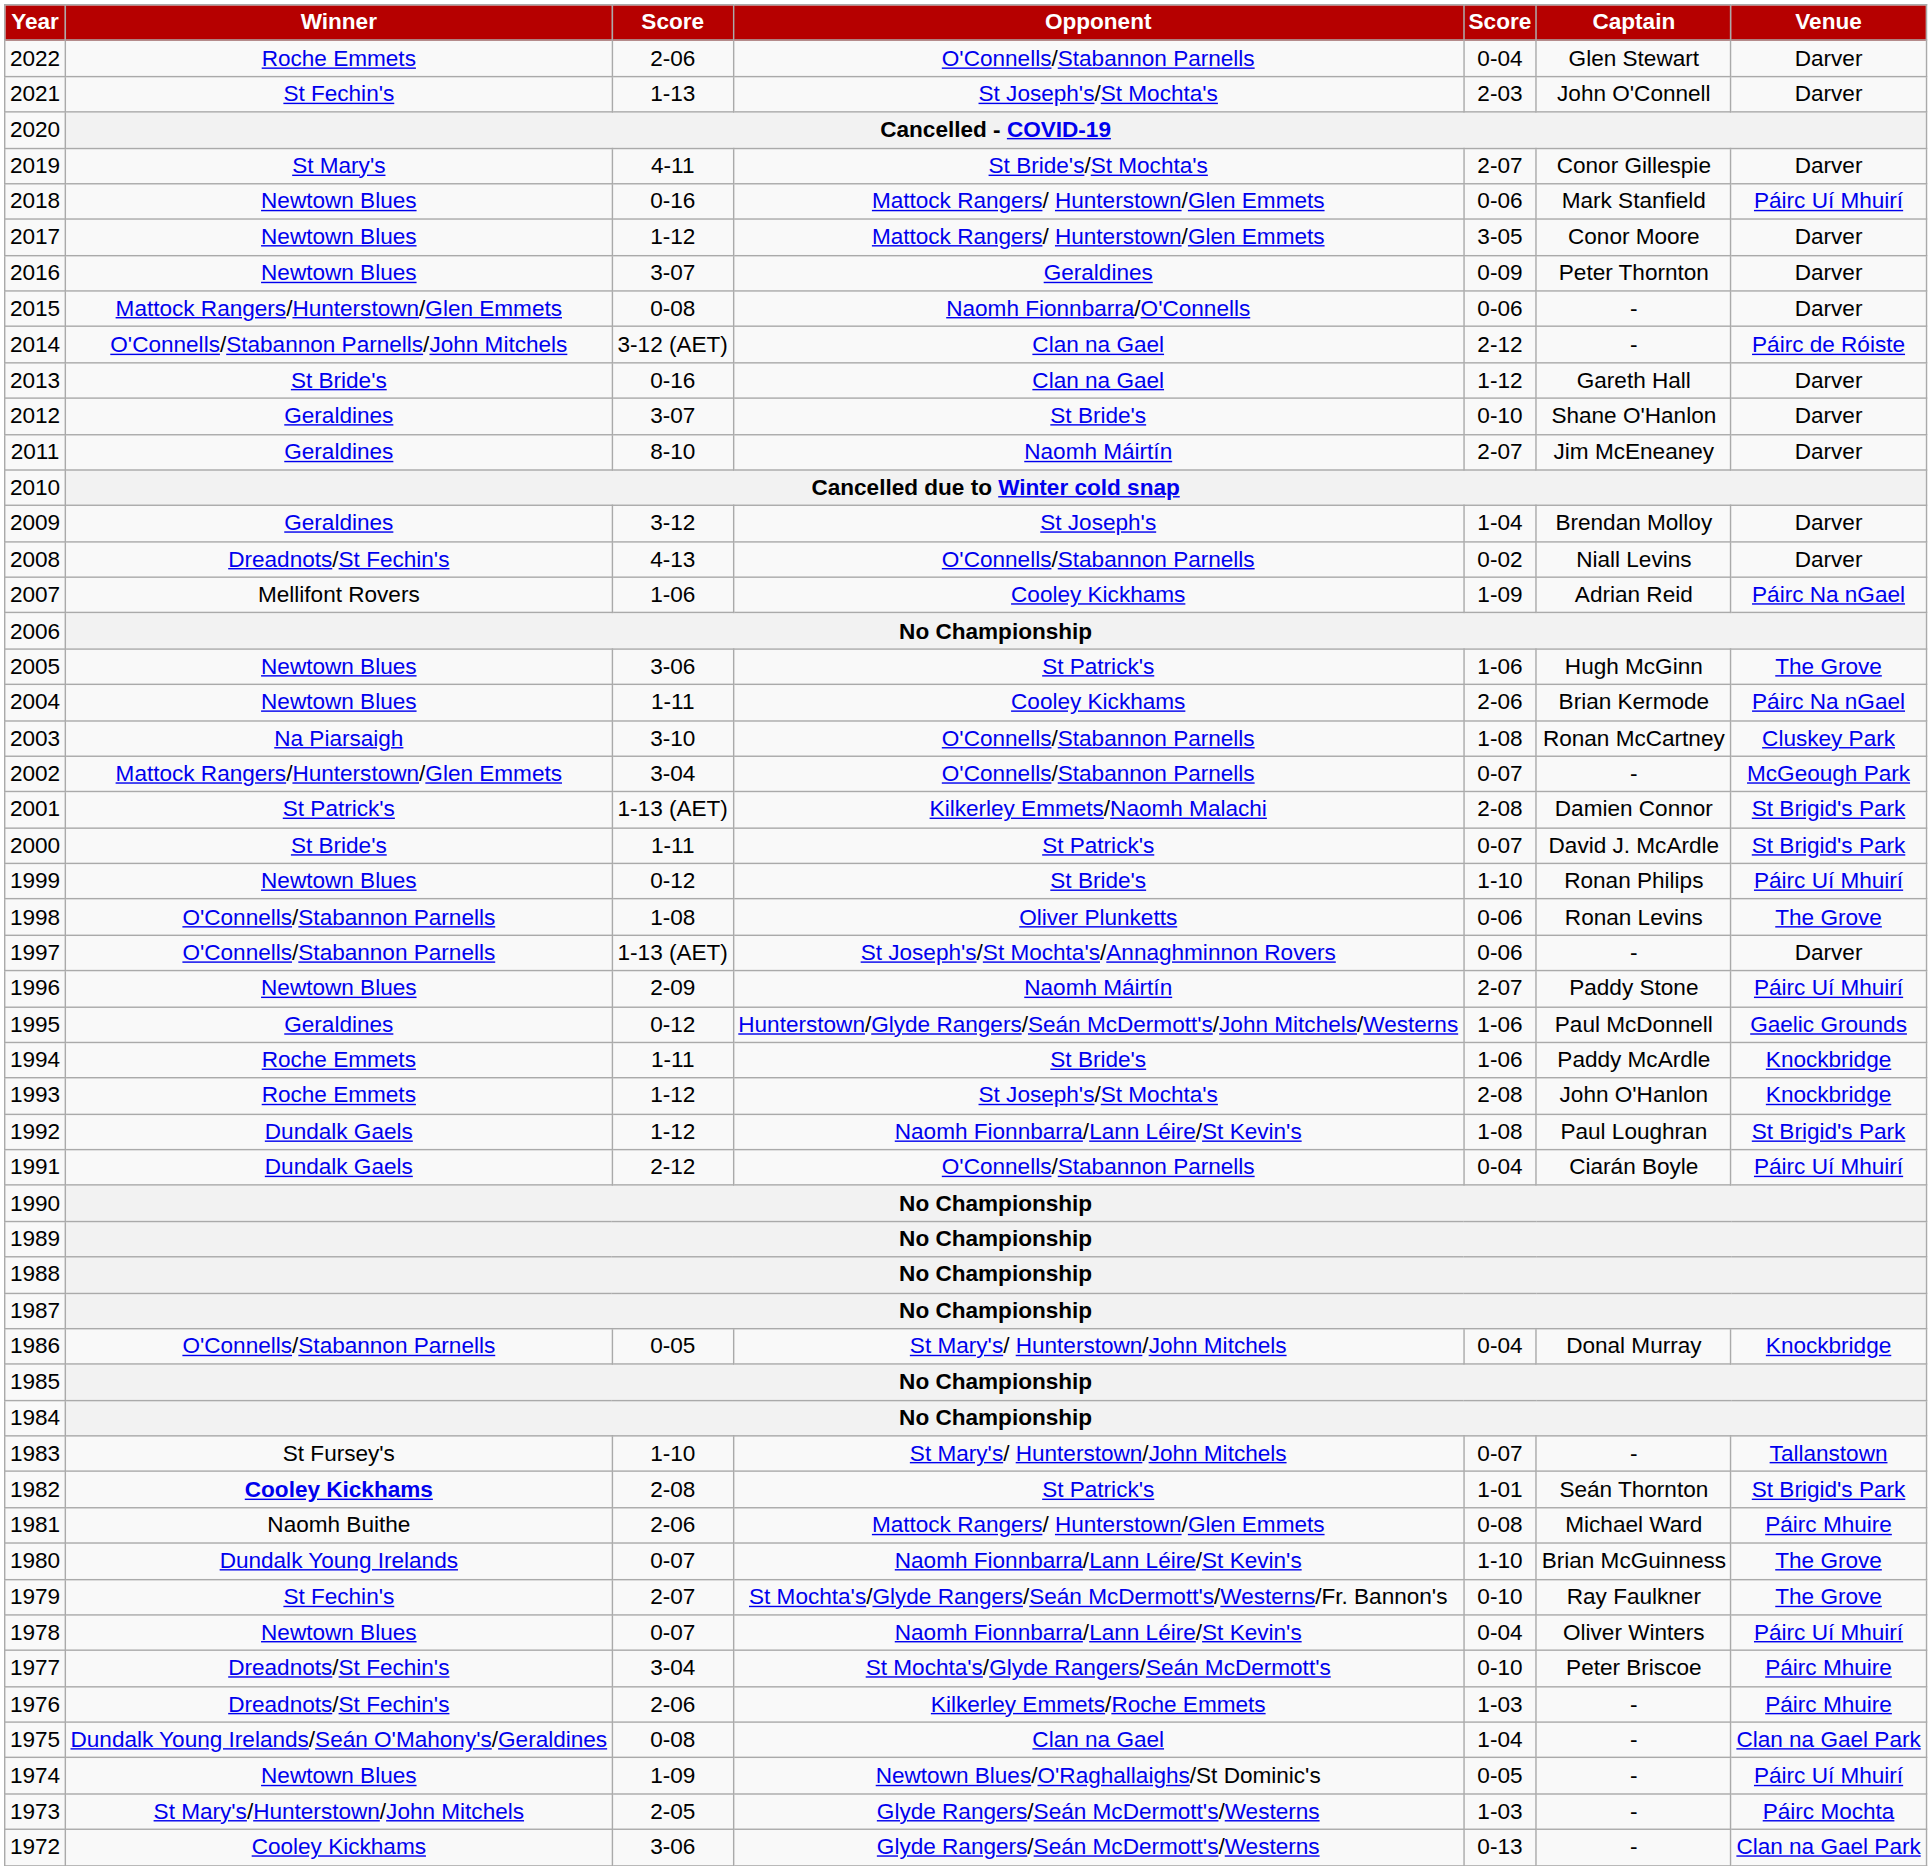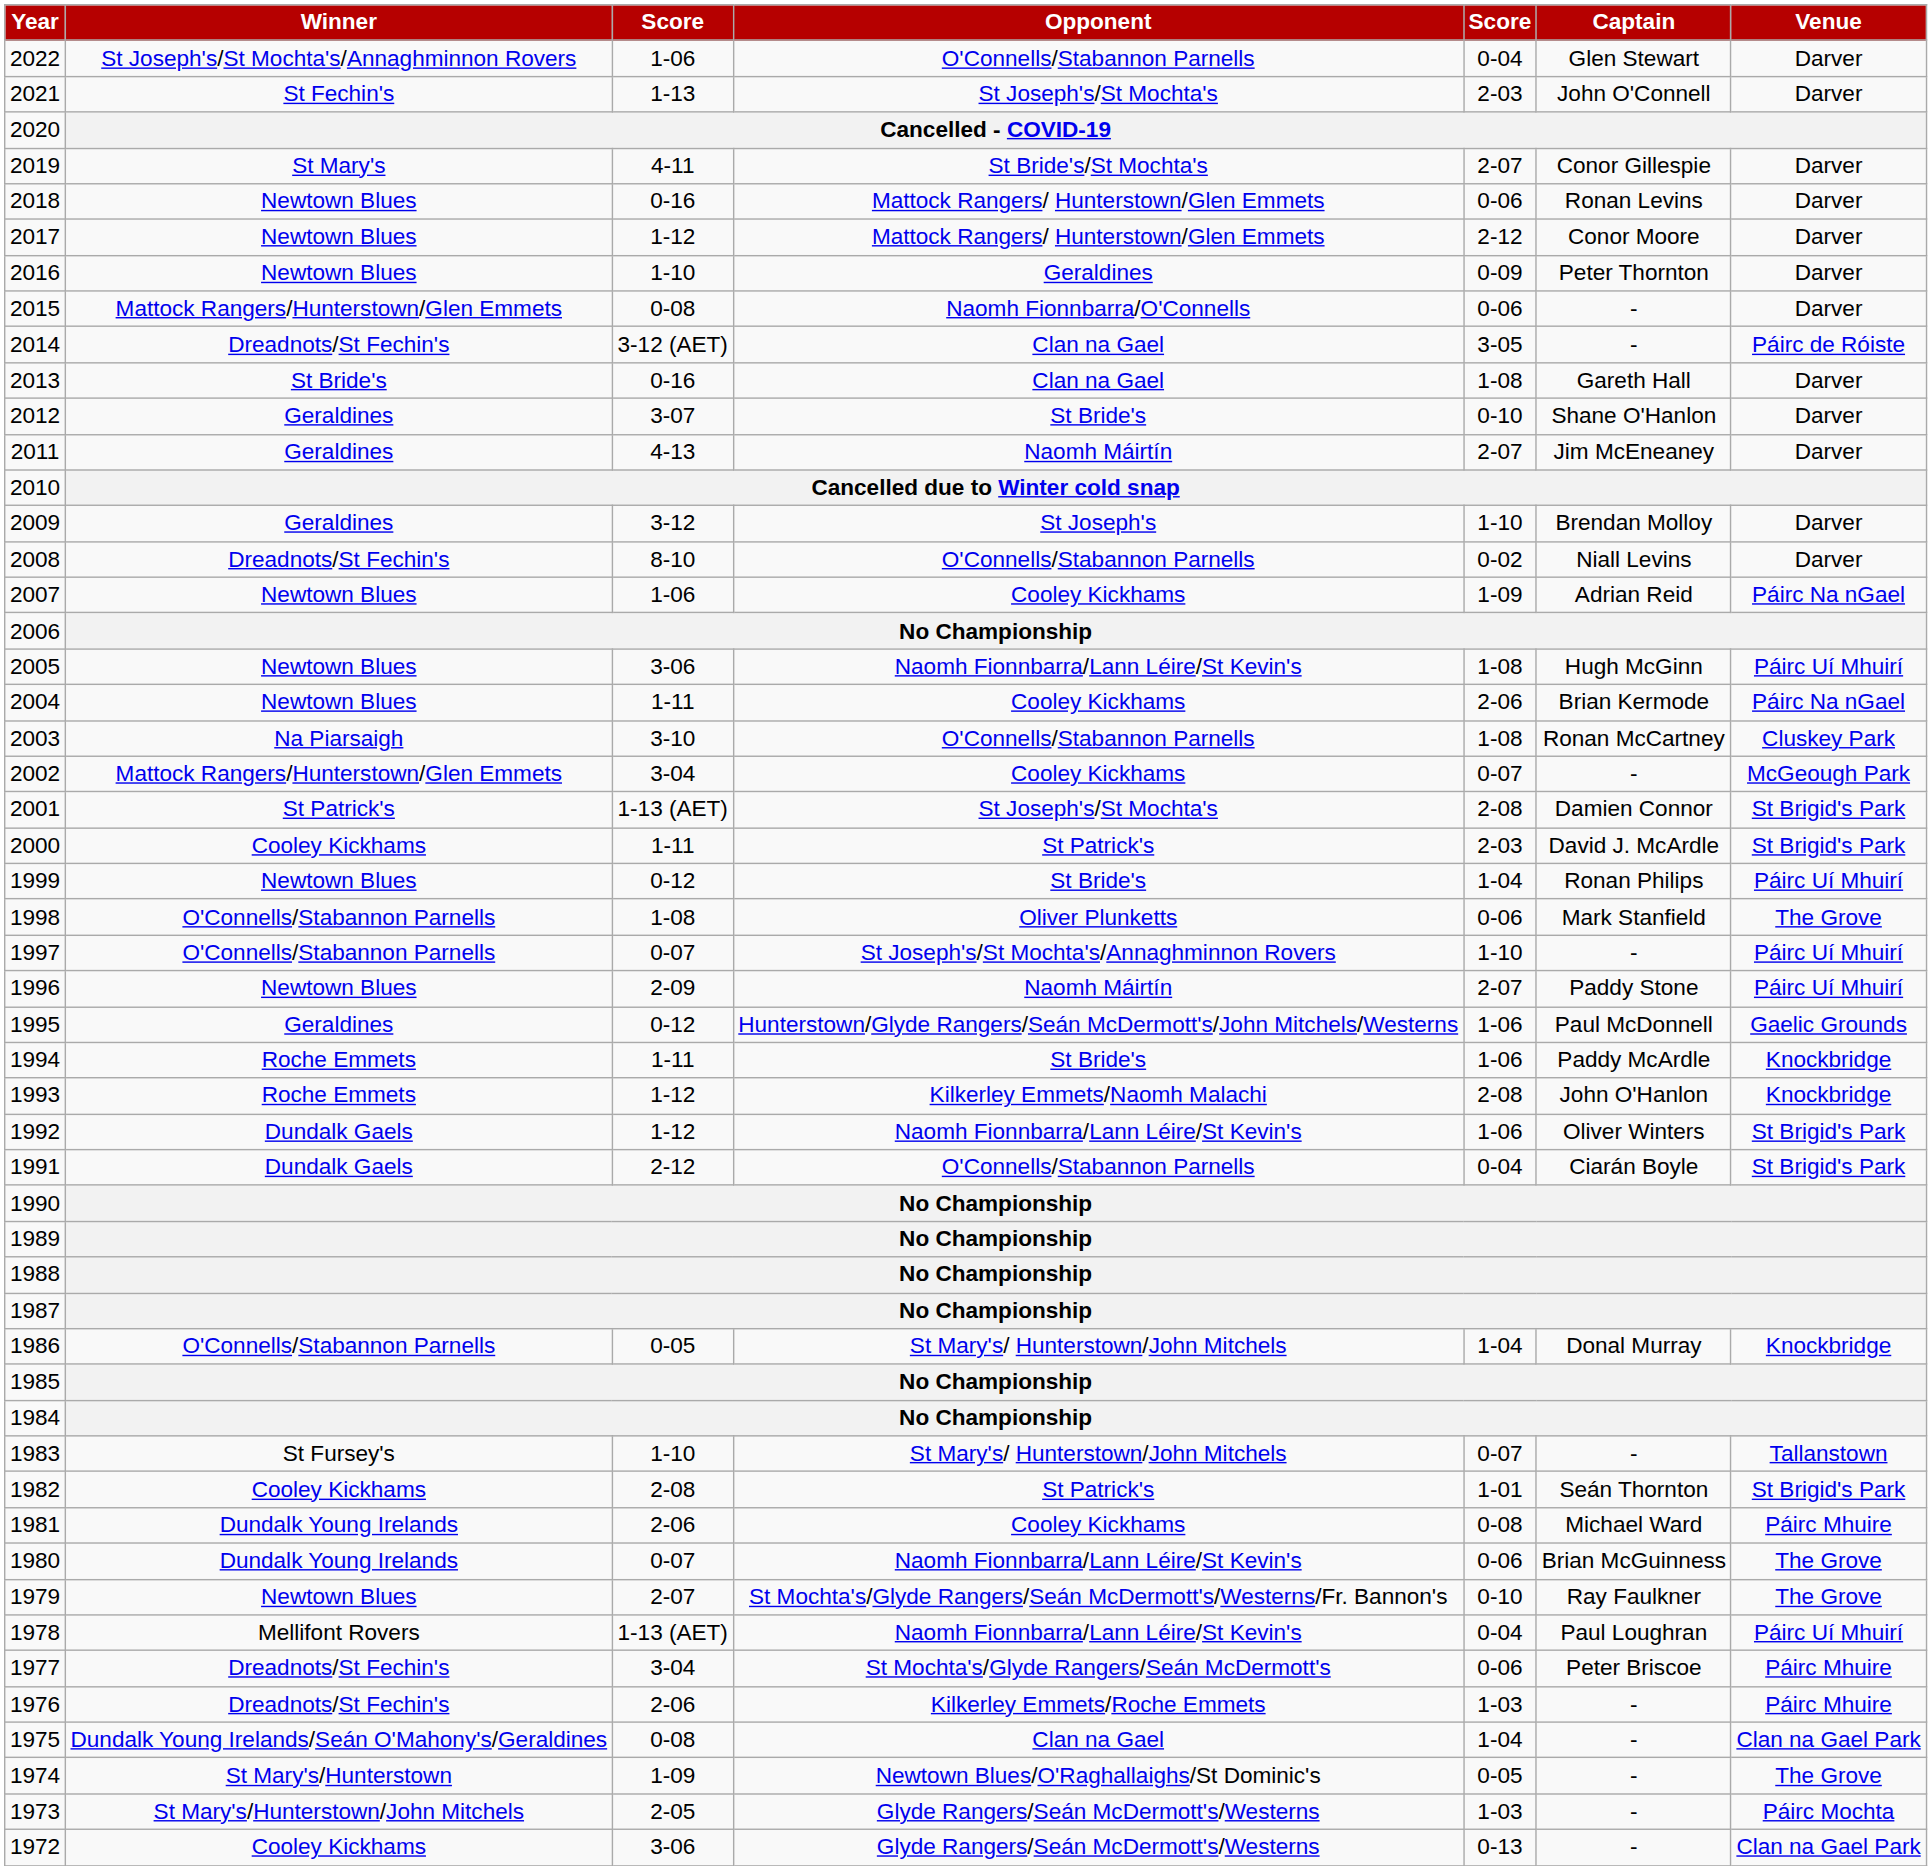2022 | Winner: Roche Emmets -> St Joseph's/St Mochta's/Annaghminnon Rovers
2022 | column 3: 2-06 -> 1-06
2018 | Captain: Mark Stanfield -> Ronan Levins
2018 | Venue: Páirc Uí Mhuirí -> Darver
2017 | column 5: 3-05 -> 2-12
2016 | column 3: 3-07 -> 1-10
2014 | Winner: O'Connells/Stabannon Parnells/John Mitchels -> Dreadnots/St Fechin's
2014 | column 5: 2-12 -> 3-05
2013 | column 5: 1-12 -> 1-08
2011 | column 3: 8-10 -> 4-13
2009 | column 5: 1-04 -> 1-10
2008 | column 3: 4-13 -> 8-10
2007 | Winner: Mellifont Rovers -> Newtown Blues
2005 | Opponent: St Patrick's -> Naomh Fionnbarra/Lann Léire/St Kevin's
2005 | column 5: 1-06 -> 1-08
2005 | Venue: The Grove -> Páirc Uí Mhuirí
2002 | Opponent: O'Connells/Stabannon Parnells -> Cooley Kickhams
2001 | Opponent: Kilkerley Emmets/Naomh Malachi -> St Joseph's/St Mochta's
2000 | Winner: St Bride's -> Cooley Kickhams
2000 | column 5: 0-07 -> 2-03
1999 | column 5: 1-10 -> 1-04
1998 | Captain: Ronan Levins -> Mark Stanfield
1997 | column 3: 1-13 (AET) -> 0-07
1997 | column 5: 0-06 -> 1-10
1997 | Venue: Darver -> Páirc Uí Mhuirí
1993 | Opponent: St Joseph's/St Mochta's -> Kilkerley Emmets/Naomh Malachi
1992 | column 5: 1-08 -> 1-06
1992 | Captain: Paul Loughran -> Oliver Winters
1991 | Venue: Páirc Uí Mhuirí -> St Brigid's Park
1986 | column 5: 0-04 -> 1-04
1982 | Winner: bold -> normal
1981 | Winner: Naomh Buithe -> Dundalk Young Irelands
1981 | Opponent: Mattock Rangers/ Hunterstown/Glen Emmets -> Cooley Kickhams
1980 | column 5: 1-10 -> 0-06
1979 | Winner: St Fechin's -> Newtown Blues
1978 | Winner: Newtown Blues -> Mellifont Rovers
1978 | column 3: 0-07 -> 1-13 (AET)
1978 | Captain: Oliver Winters -> Paul Loughran
1977 | column 5: 0-10 -> 0-06
1974 | Winner: Newtown Blues -> St Mary's/Hunterstown
1974 | Venue: Páirc Uí Mhuirí -> The Grove
